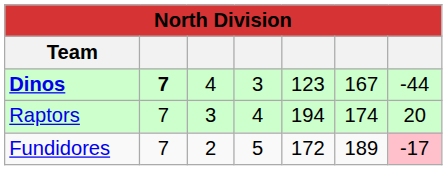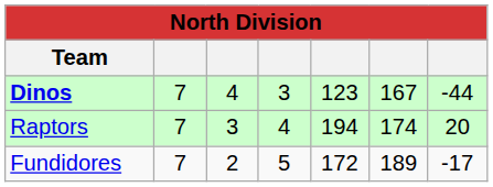Dinos | column 2: bold -> normal
Fundidores | column 7: pink background -> no background
